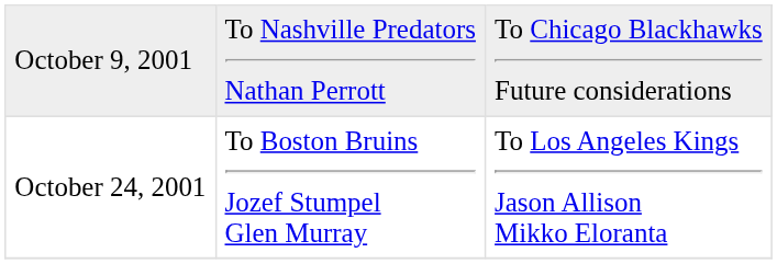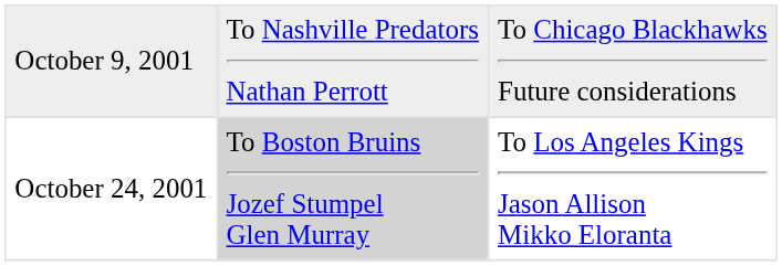October 24, 2001 | column 2: no background -> lightgrey background
